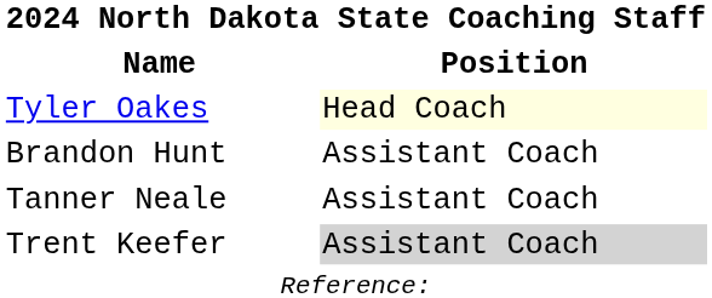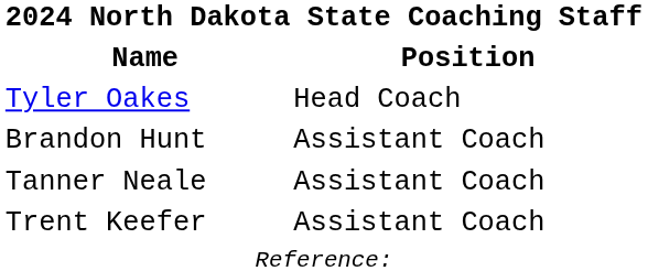Tyler Oakes | Position: lightyellow background -> no background
Trent Keefer | Position: lightgrey background -> no background
